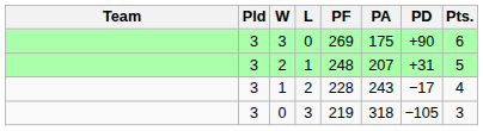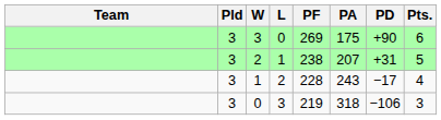row 3 | PF: 248 -> 238
row 5 | PD: −105 -> −106
